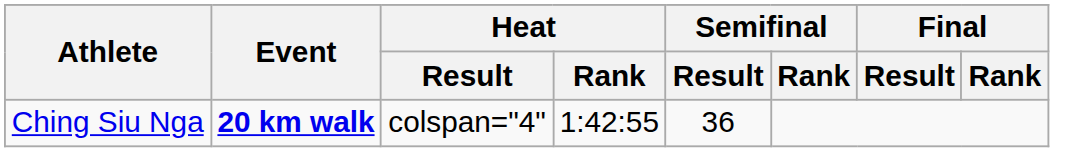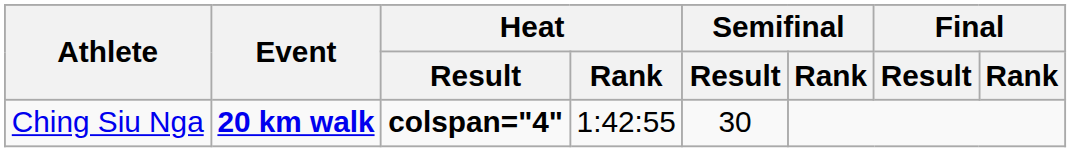Ching Siu Nga | Heat / Result: normal -> bold
Ching Siu Nga | Semifinal / Result: 36 -> 30
